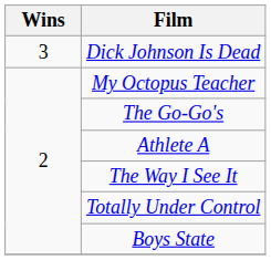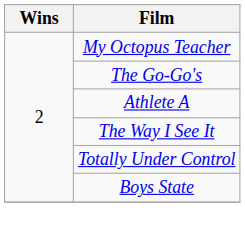- row: 3 | Dick Johnson Is Dead
